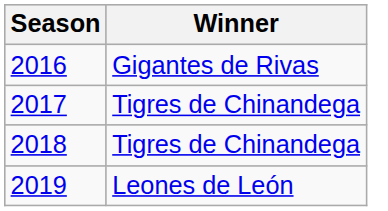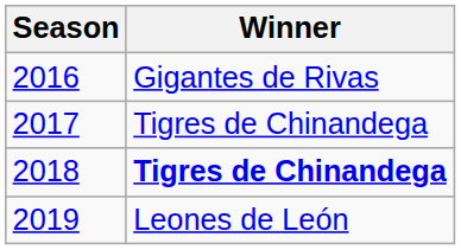2018 | Winner: normal -> bold
